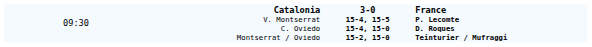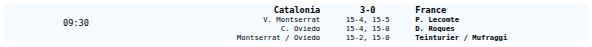V. Montserrat C. Oviedo Montserrat / Oviedo | column 3: bold -> normal
